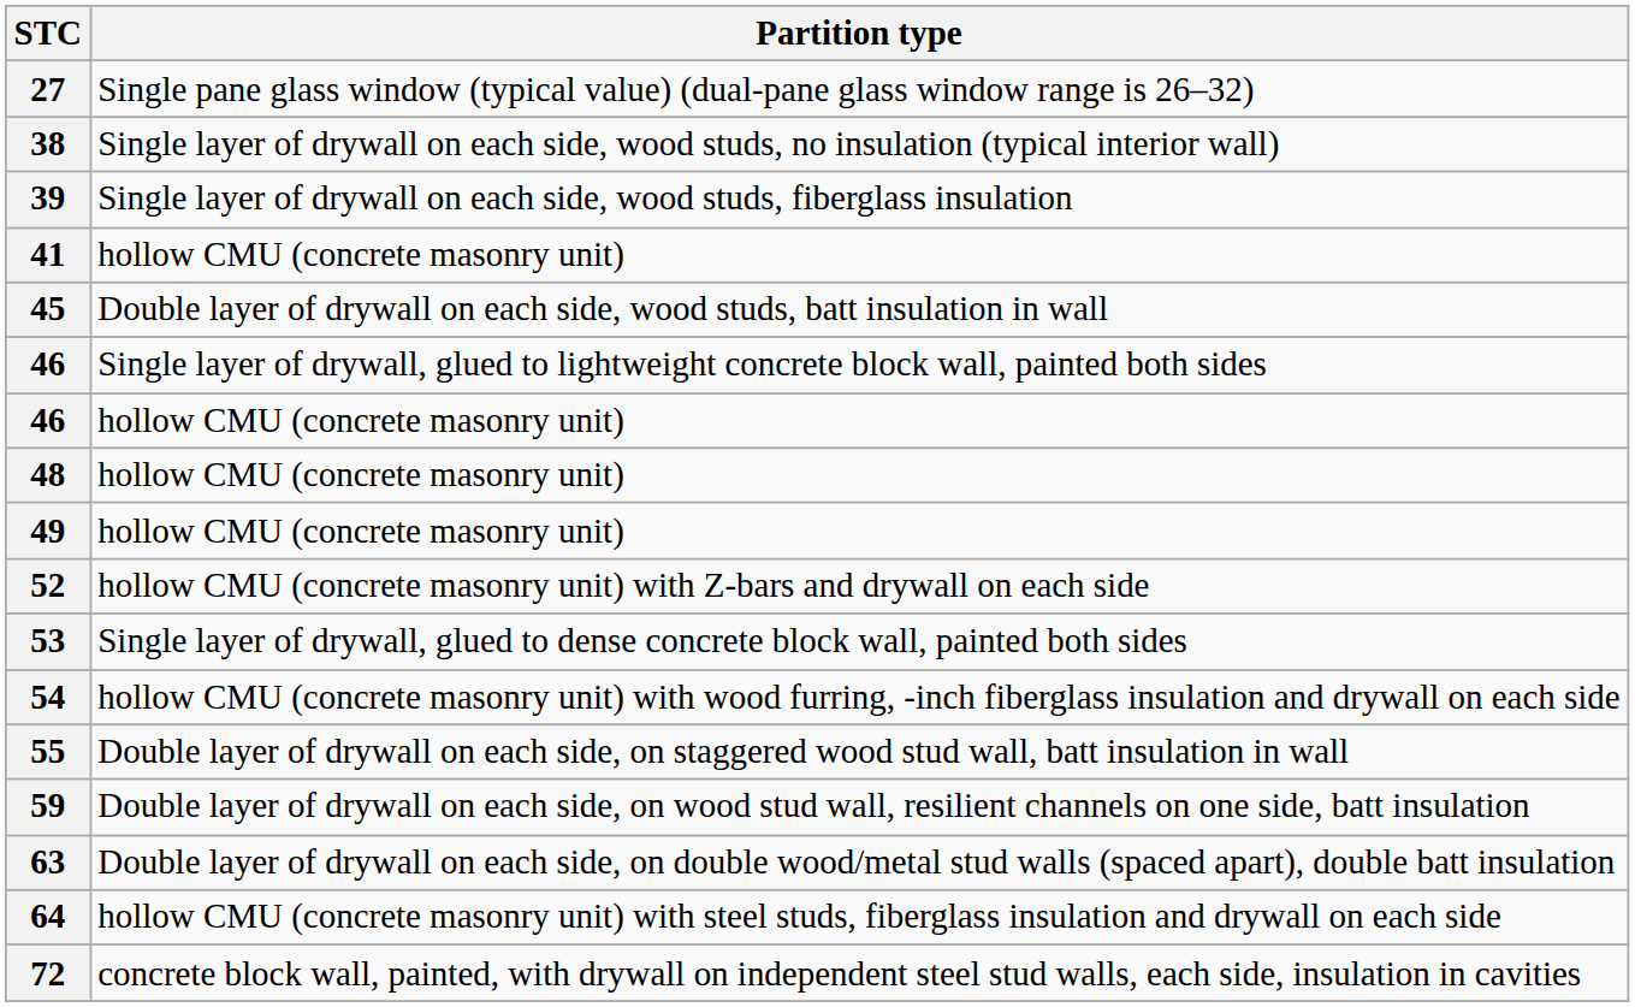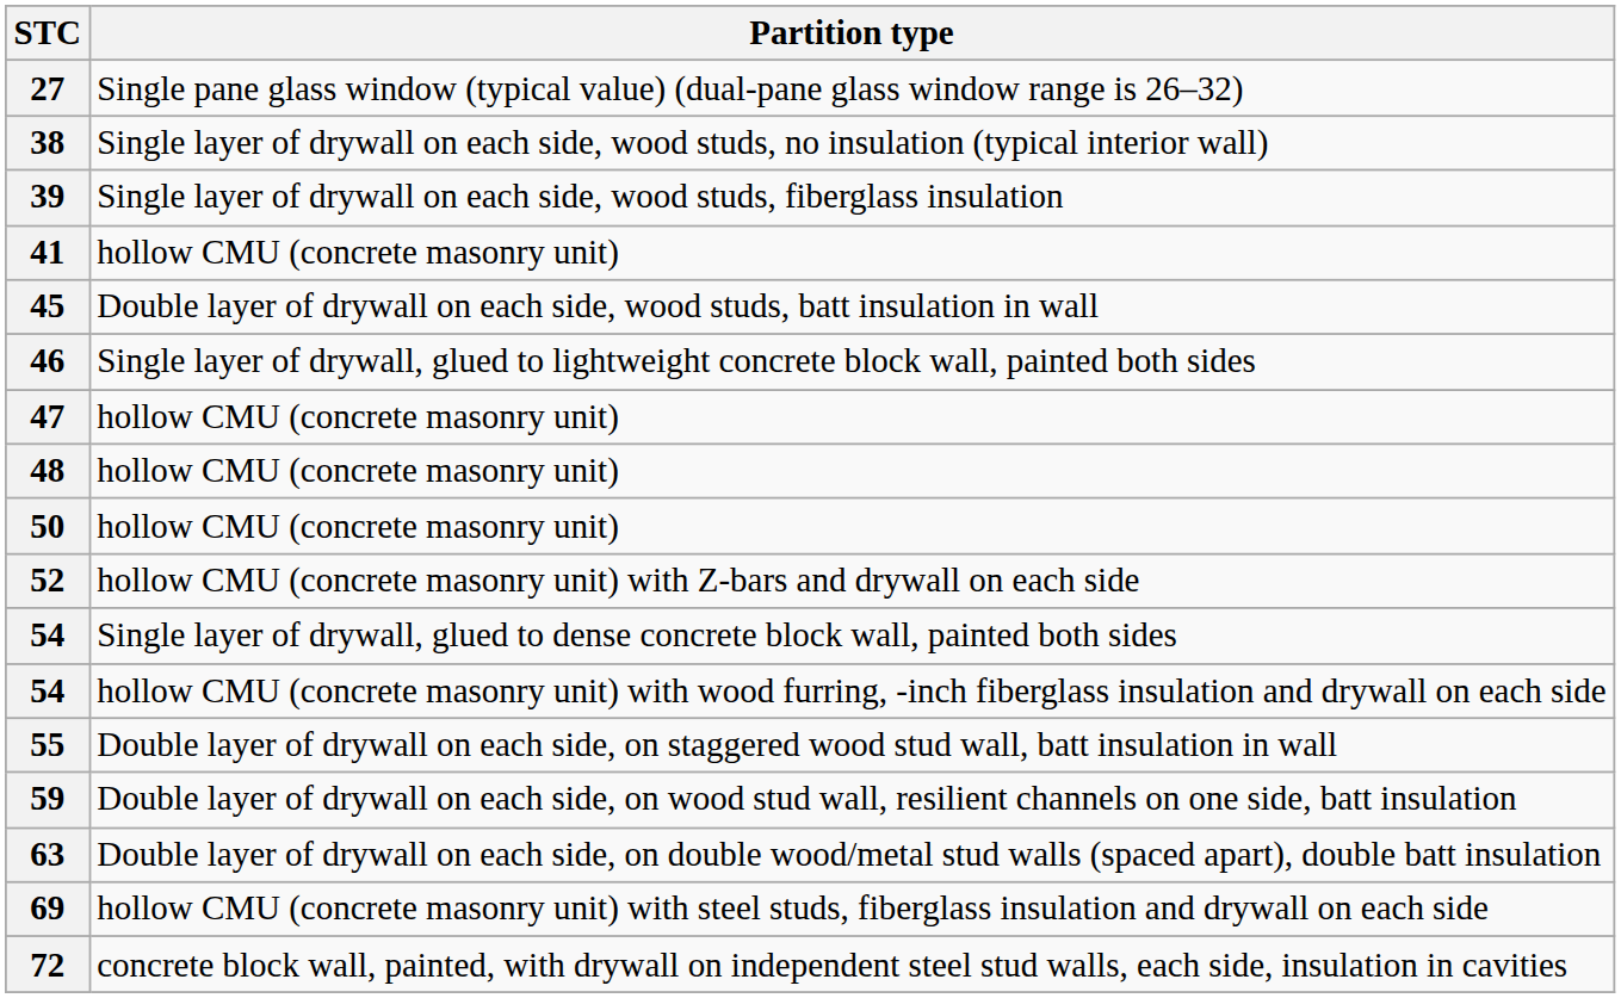row 8 | STC: 46 -> 47
row 10 | STC: 49 -> 50
row 12 | STC: 53 -> 54
row 17 | STC: 64 -> 69
